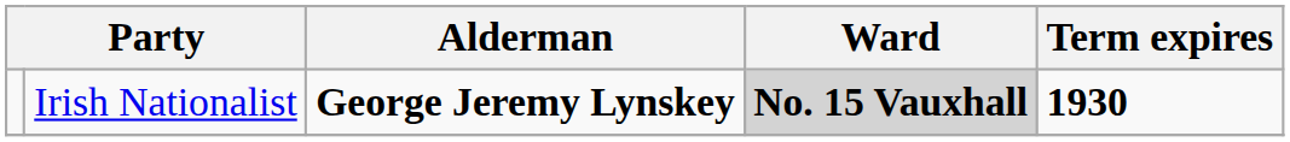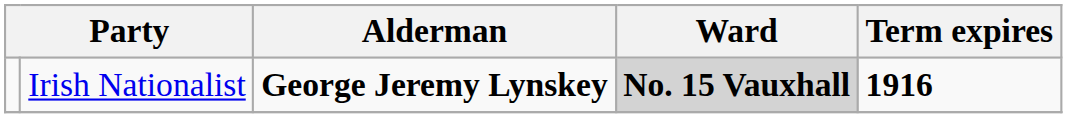Irish Nationalist | Term expires: 1930 -> 1916
